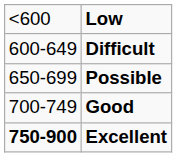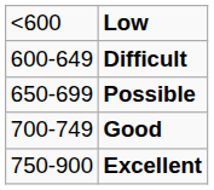Excellent | column 1: bold -> normal
